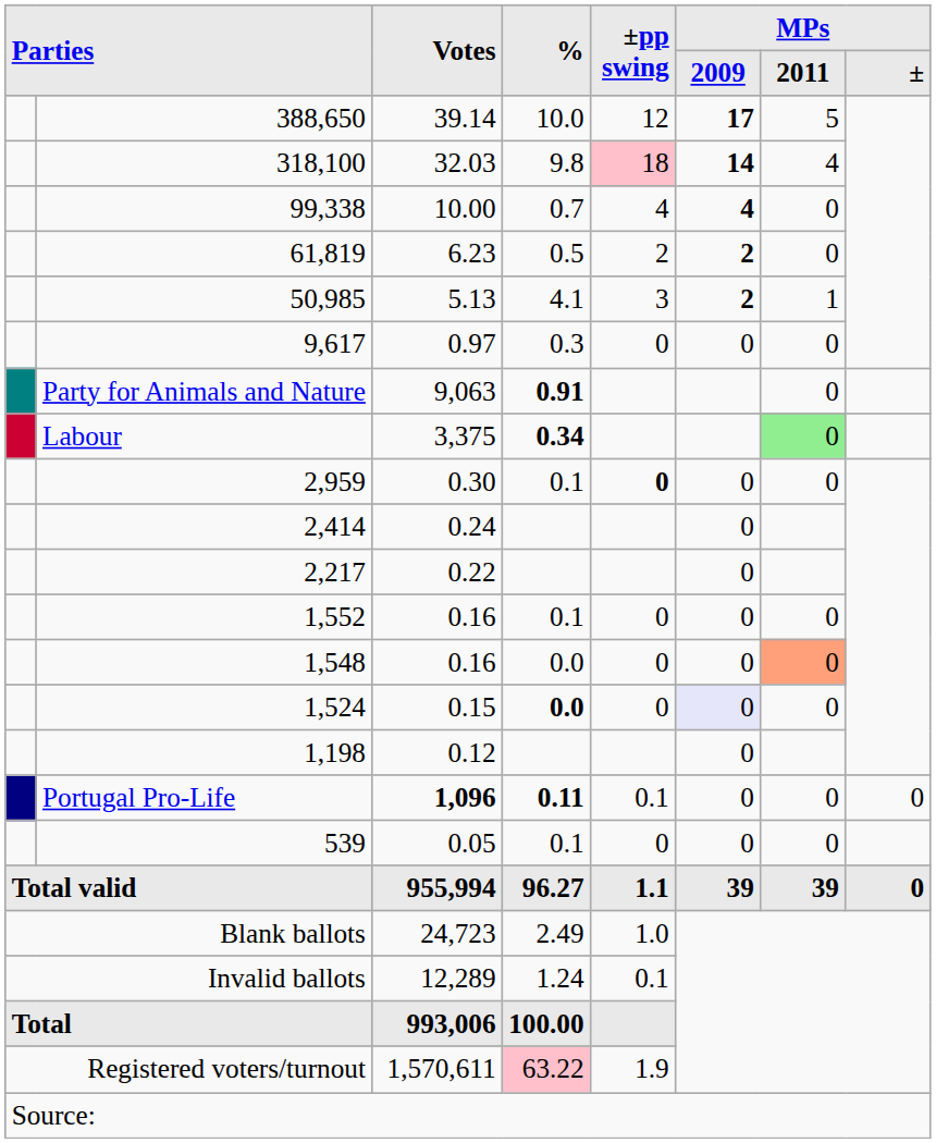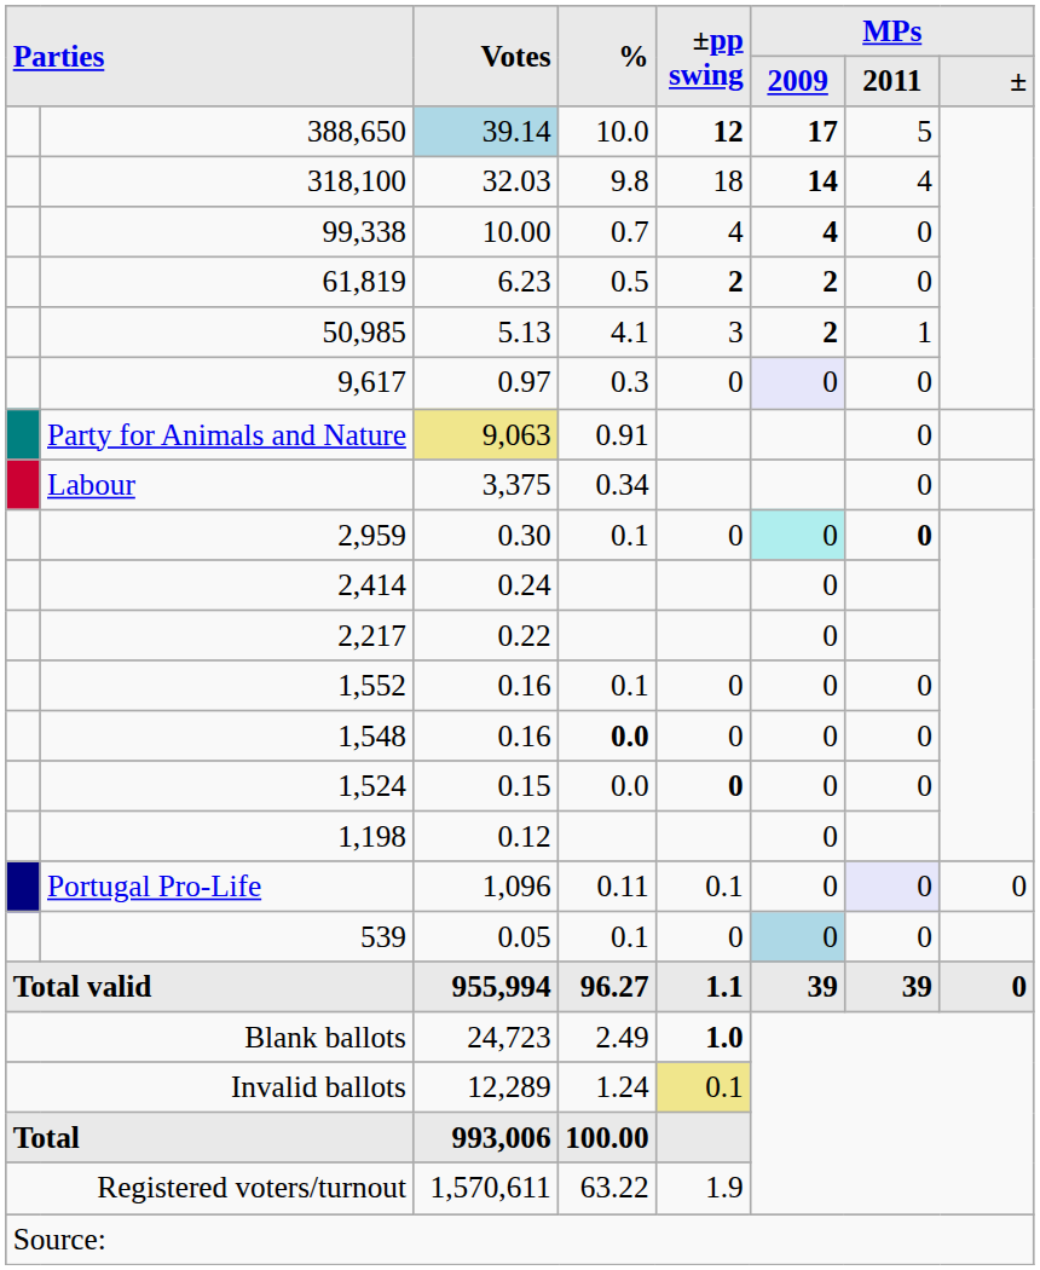388,650 | Votes: no background -> lightblue background
388,650 | ±pp swing: normal -> bold
318,100 | ±pp swing: pink background -> no background
61,819 | ±pp swing: normal -> bold
9,617 | MPs / 2009: no background -> lavender background
Party for Animals and Nature | Votes: no background -> khaki background
Party for Animals and Nature | %: bold -> normal
Labour | %: bold -> normal
Labour | MPs / 2011: lightgreen background -> no background
2,959 | ±pp swing: bold -> normal
2,959 | MPs / 2009: no background -> paleturquoise background
2,959 | MPs / 2011: normal -> bold
1,548 | %: normal -> bold
1,548 | MPs / 2011: lightsalmon background -> no background
1,524 | %: bold -> normal
1,524 | ±pp swing: normal -> bold
1,524 | MPs / 2009: lavender background -> no background
Portugal Pro-Life | Votes: bold -> normal
Portugal Pro-Life | %: bold -> normal
Portugal Pro-Life | MPs / 2011: no background -> lavender background
539 | MPs / 2009: no background -> lightblue background
Blank ballots | ±pp swing: normal -> bold
Invalid ballots | ±pp swing: no background -> khaki background
Registered voters/turnout | %: pink background -> no background
